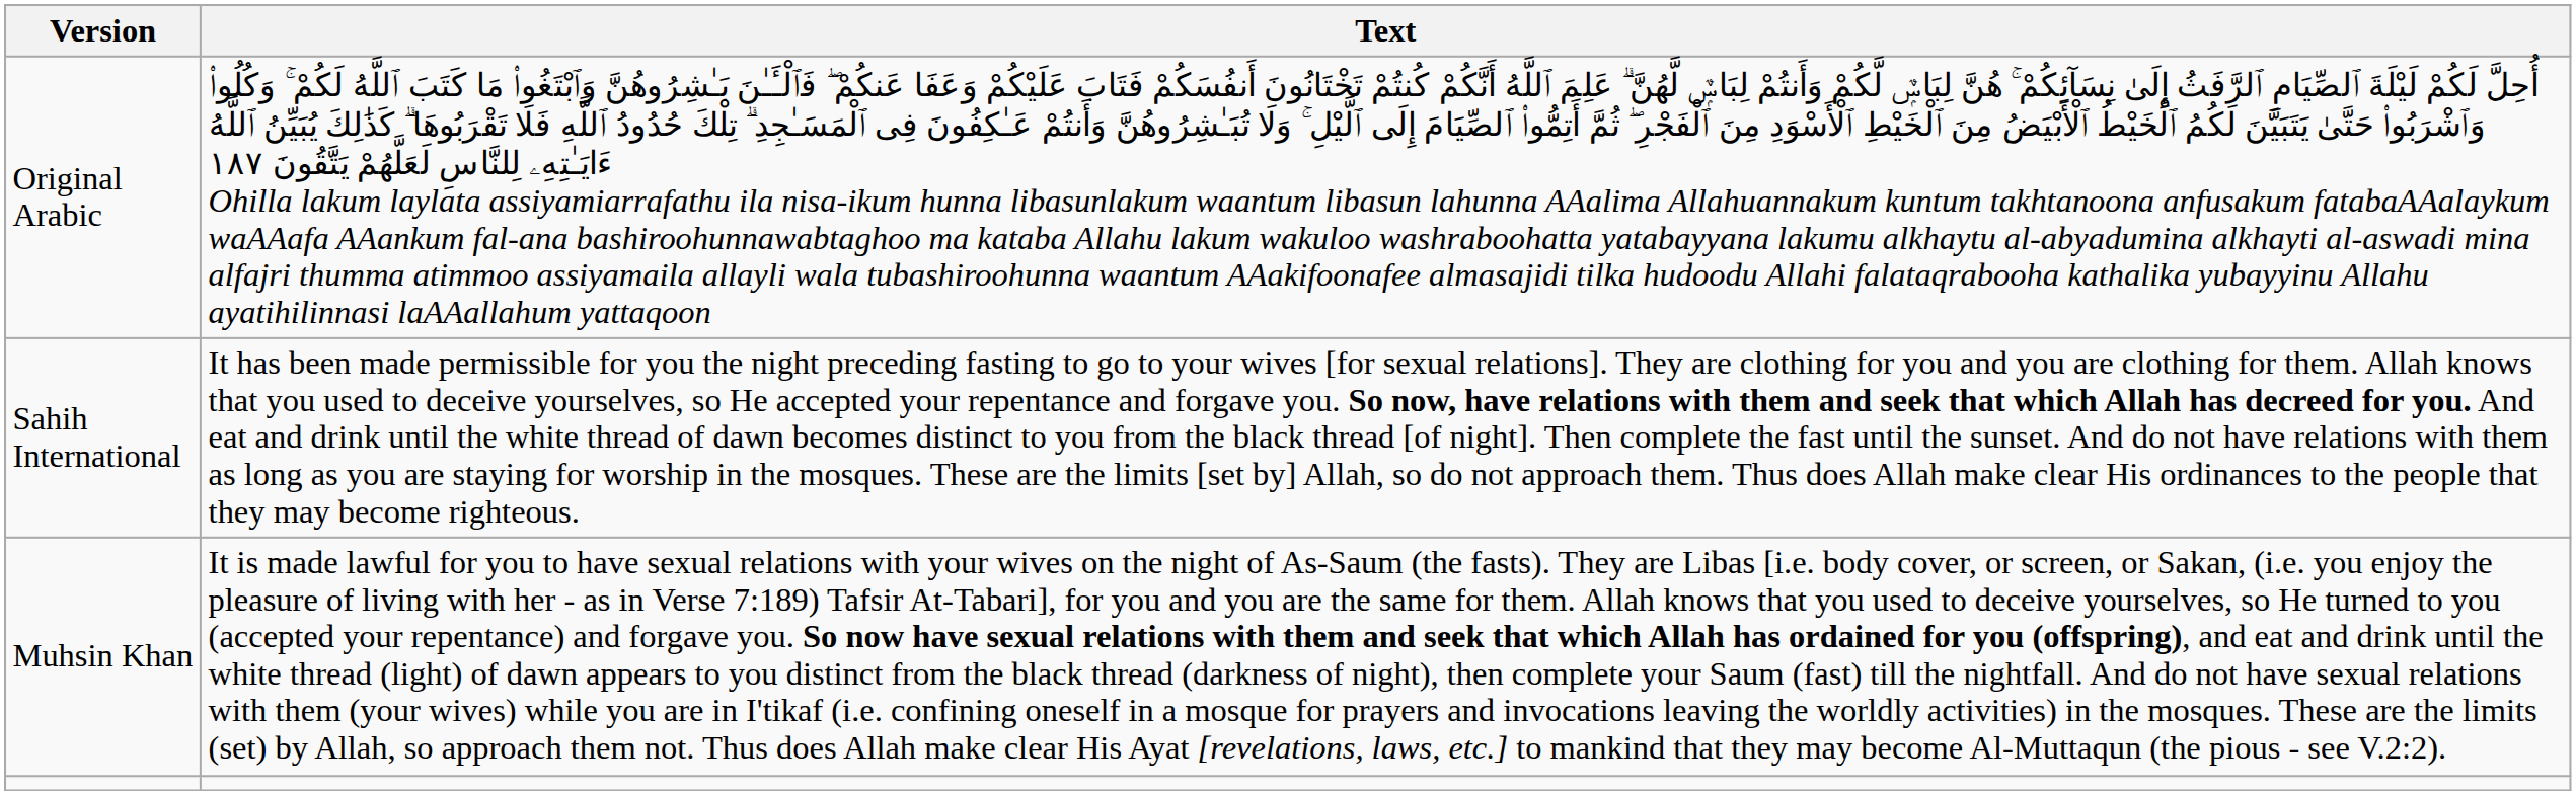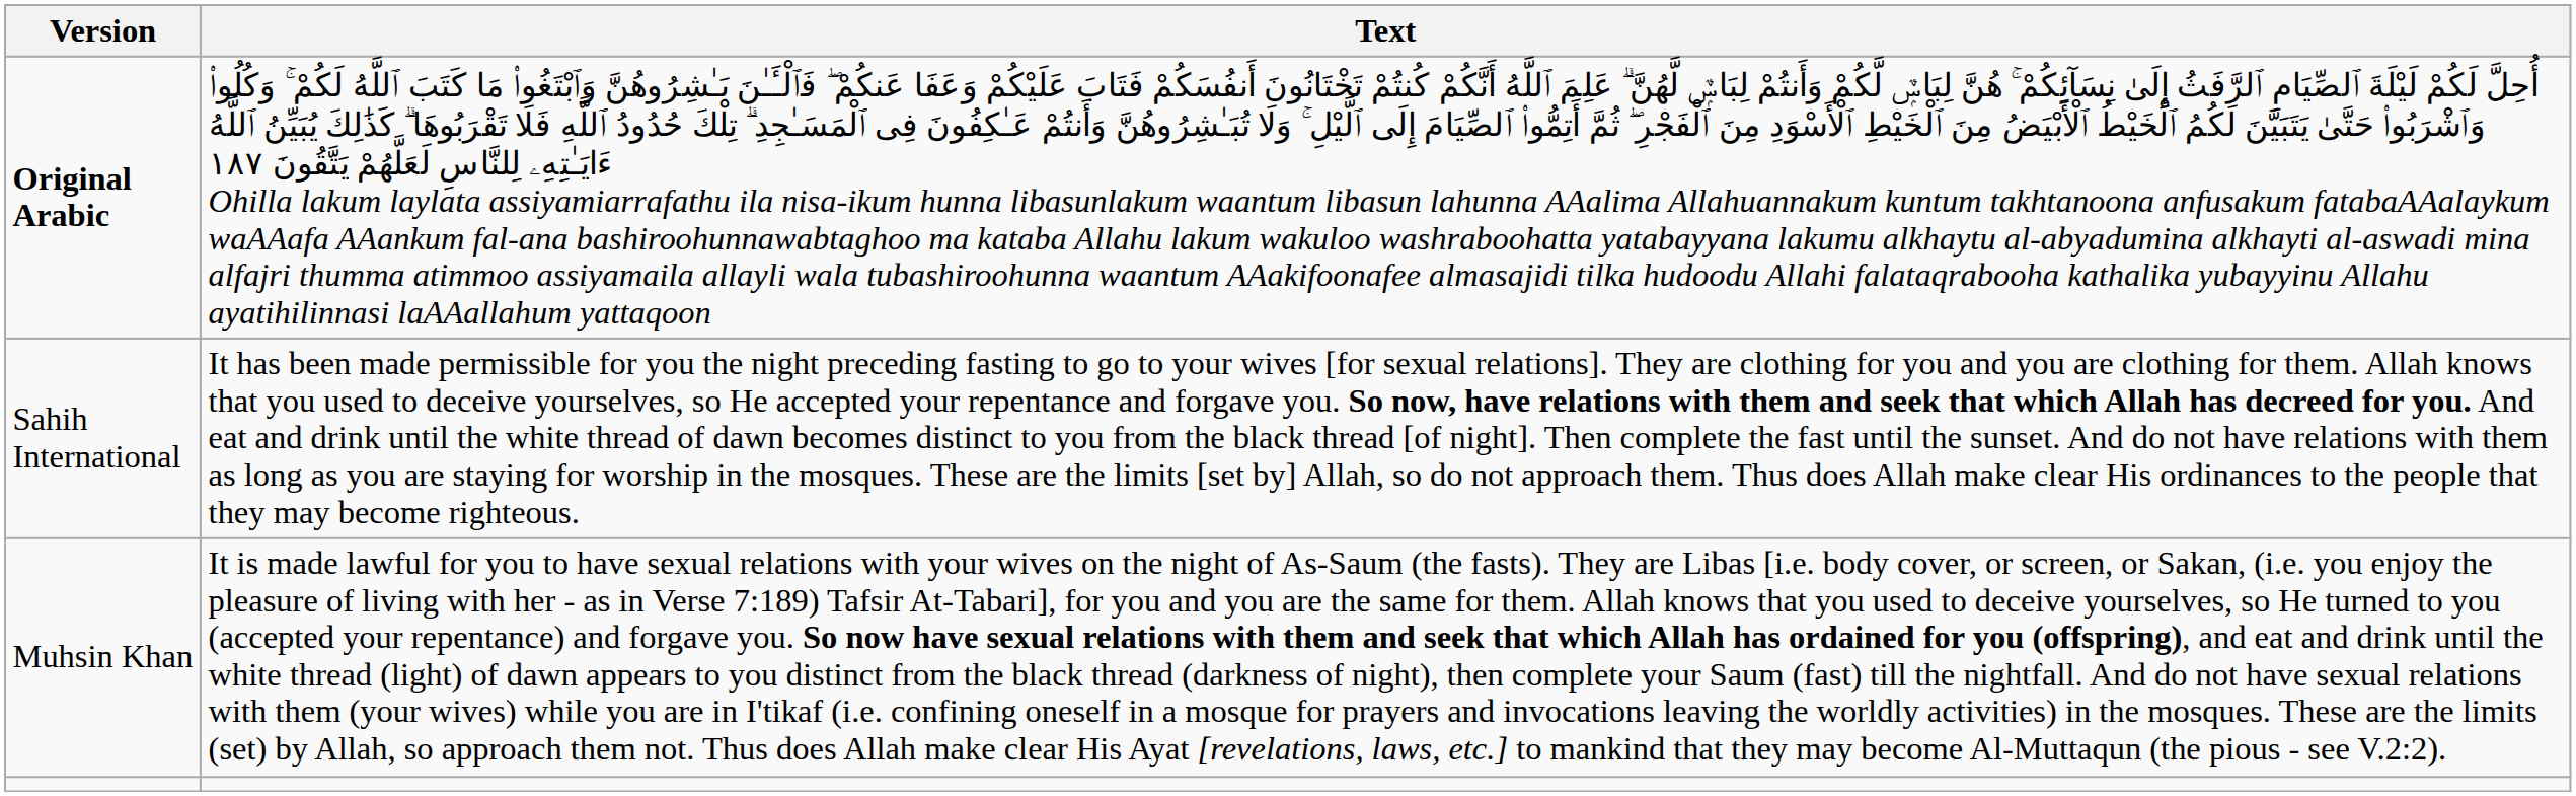Original Arabic | Version: normal -> bold
